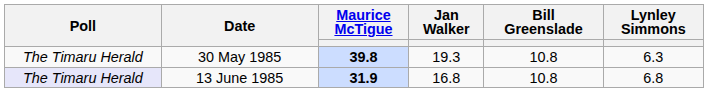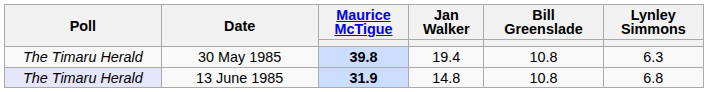30 May 1985 | Jan Walker: 19.3 -> 19.4
13 June 1985 | Jan Walker: 16.8 -> 14.8
